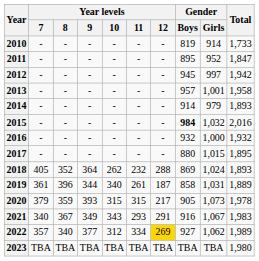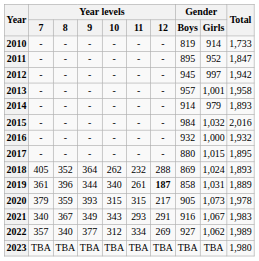2015 | Gender / Boys: bold -> normal
2019 | Year levels / 12: normal -> bold
2022 | Year levels / 12: gold background -> no background
